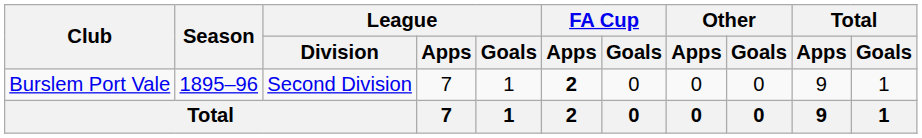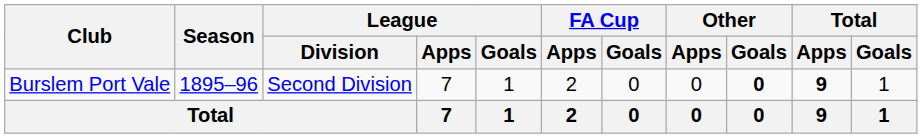Burslem Port Vale | FA Cup / Apps: bold -> normal
Burslem Port Vale | Other / Goals: normal -> bold
Burslem Port Vale | Total / Apps: normal -> bold
